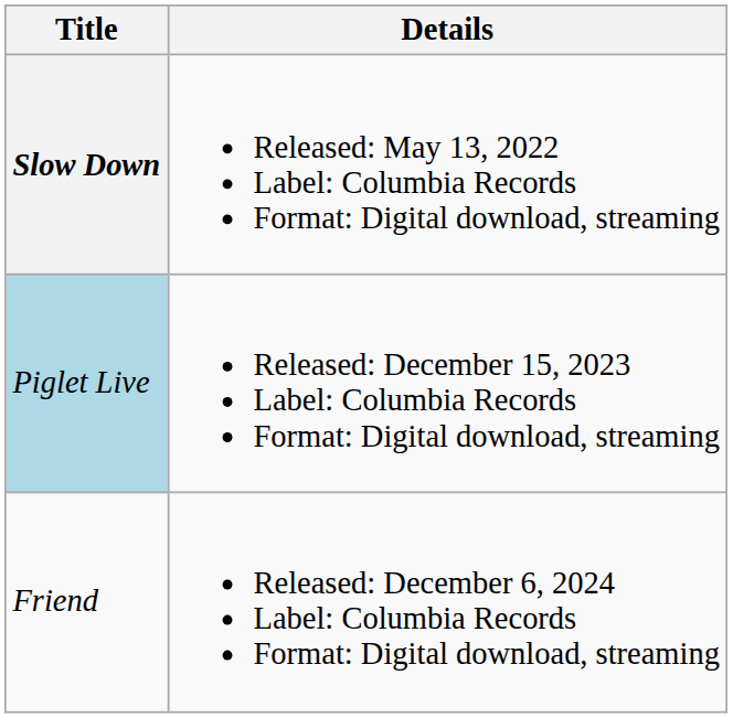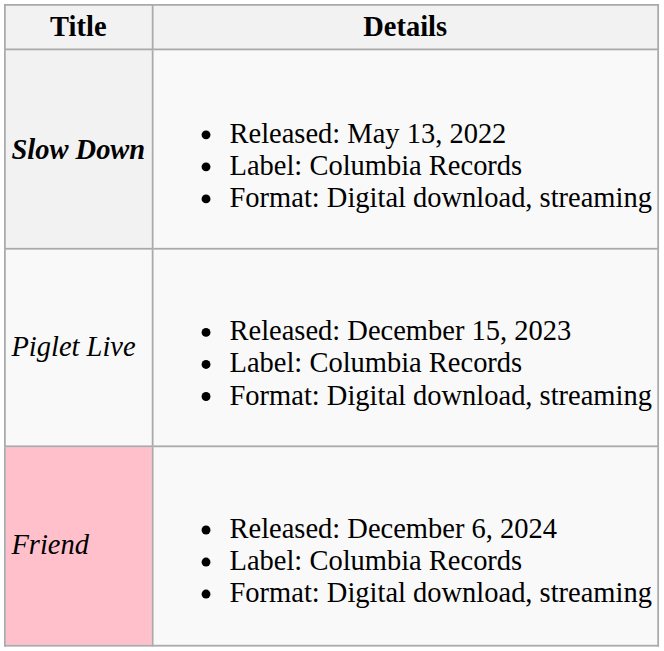Piglet Live | Title: lightblue background -> no background
Friend | Title: no background -> pink background
